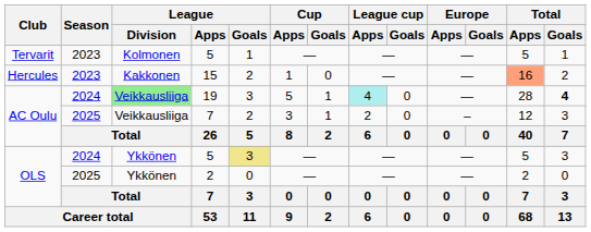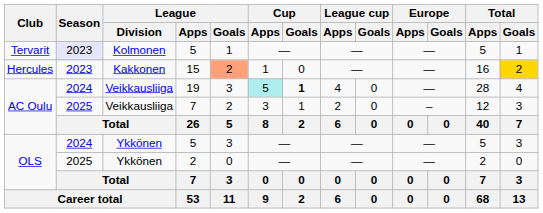Tervarit / 5 | Season: no background -> lavender background
15 | League / Goals: no background -> lightsalmon background
15 | Total / Apps: lightsalmon background -> no background
15 | Total / Goals: no background -> gold background
19 | League / Division: lightgreen background -> no background
19 | Cup / Apps: no background -> paleturquoise background
19 | Cup / Goals: normal -> bold
19 | League cup / Apps: paleturquoise background -> no background
19 | Total / Goals: bold -> normal
OLS / 5 | League / Goals: khaki background -> no background
